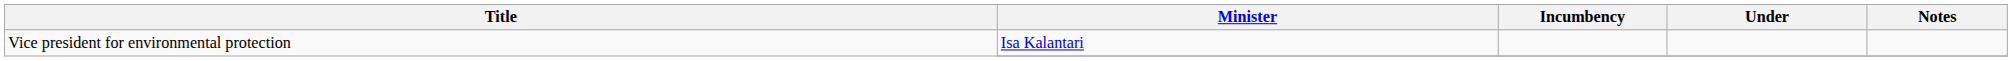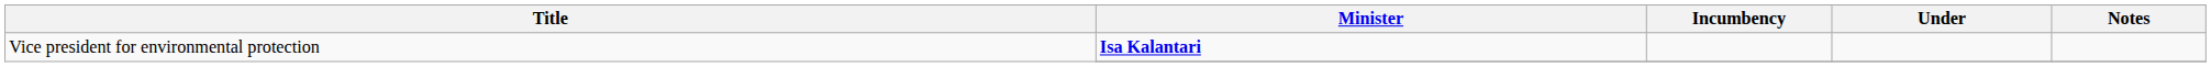Vice president for environmental protection / Isa Kalantari | Minister: normal -> bold
